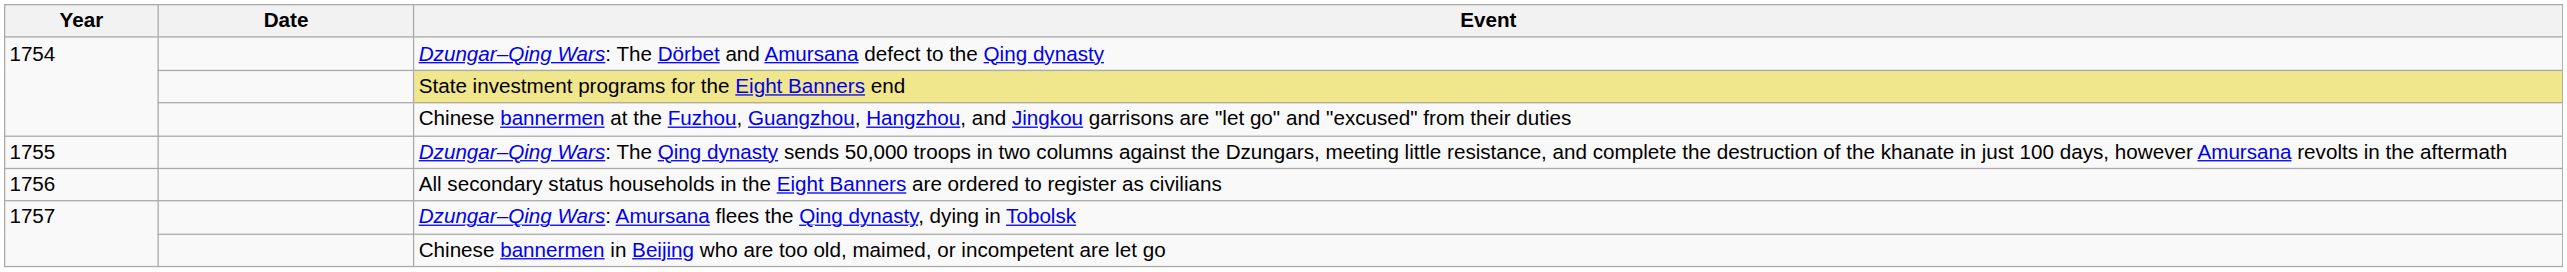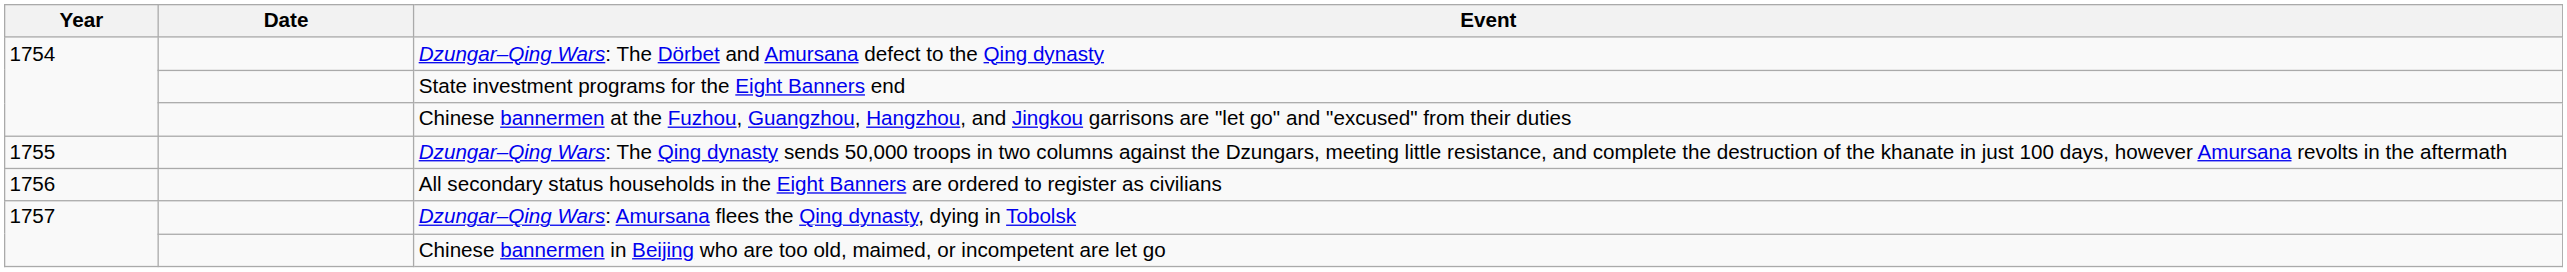State investment programs for the Eight Banners end | Event: khaki background -> no background
